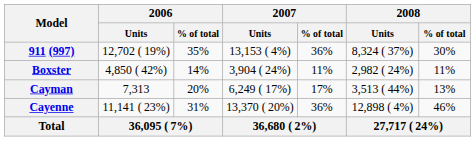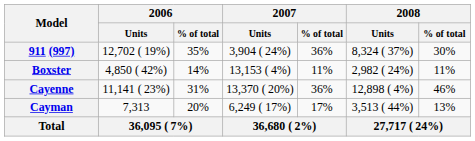911 (997) | 2007 / Units: 13,153 ( 4%) -> 3,904 ( 24%)
Boxster | 2007 / Units: 3,904 ( 24%) -> 13,153 ( 4%)
rows swapped: Cayman <-> Cayenne
